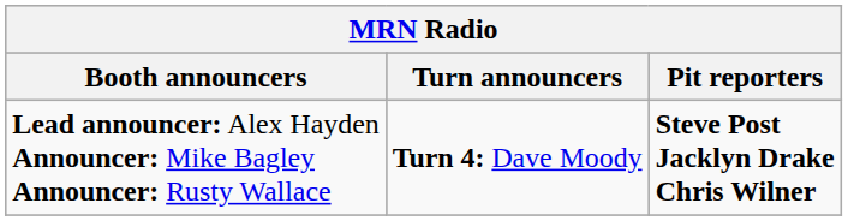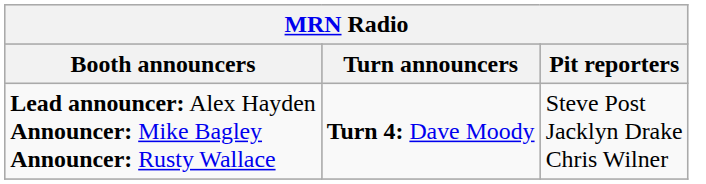row 3 | Pit reporters: bold -> normal
